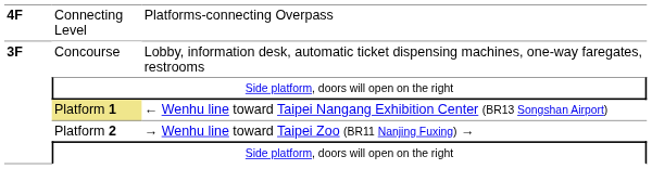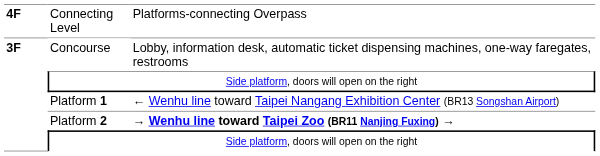Platform 1 | column 2: khaki background -> no background
Platform 2 | column 3: normal -> bold
